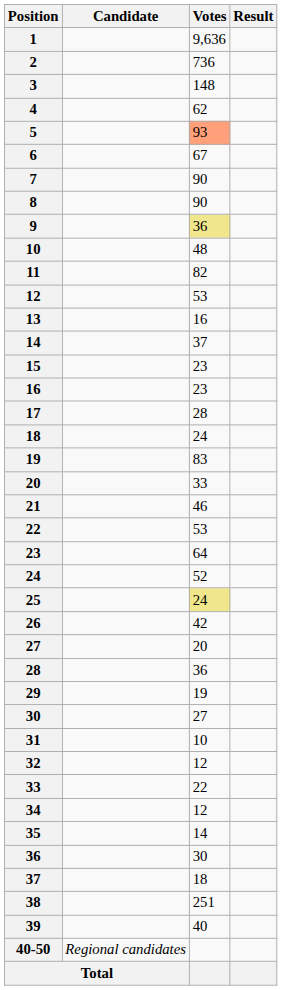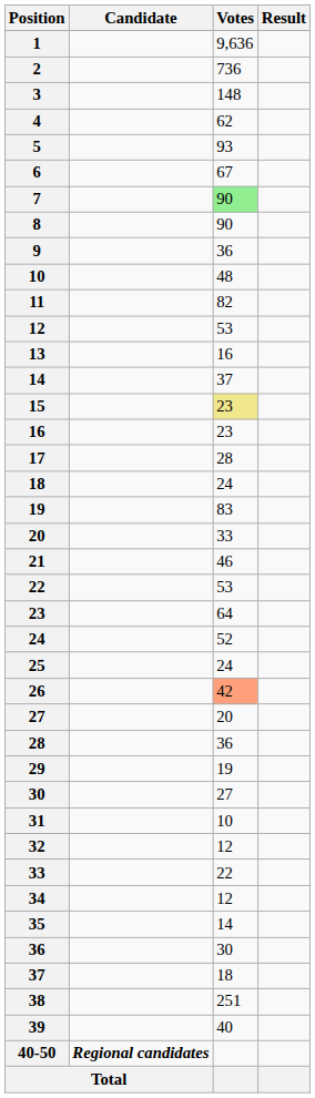5 | Votes: lightsalmon background -> no background
7 | Votes: no background -> lightgreen background
9 | Votes: khaki background -> no background
15 | Votes: no background -> khaki background
25 | Votes: khaki background -> no background
26 | Votes: no background -> lightsalmon background
40-50 | Candidate: normal -> bold
